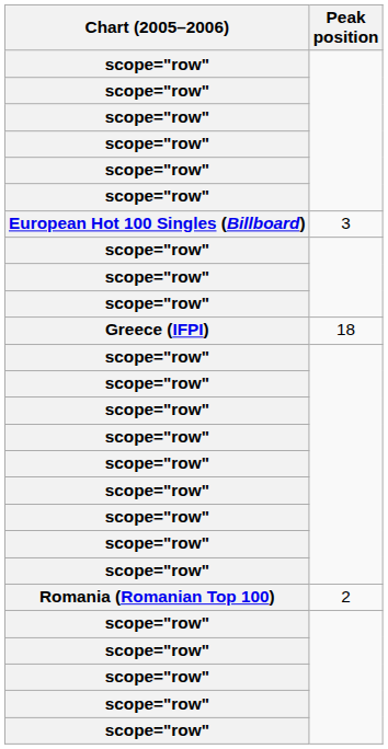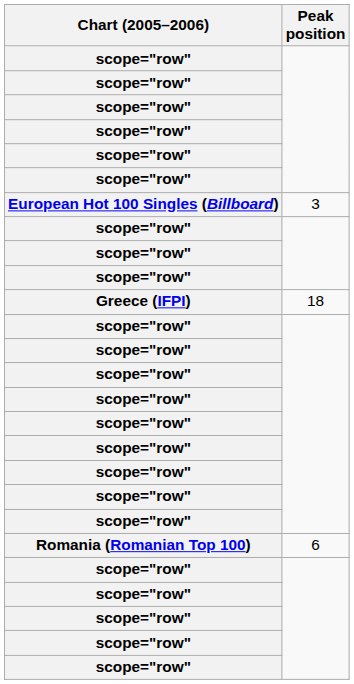Romania (Romanian Top 100) | Peak position: 2 -> 6
